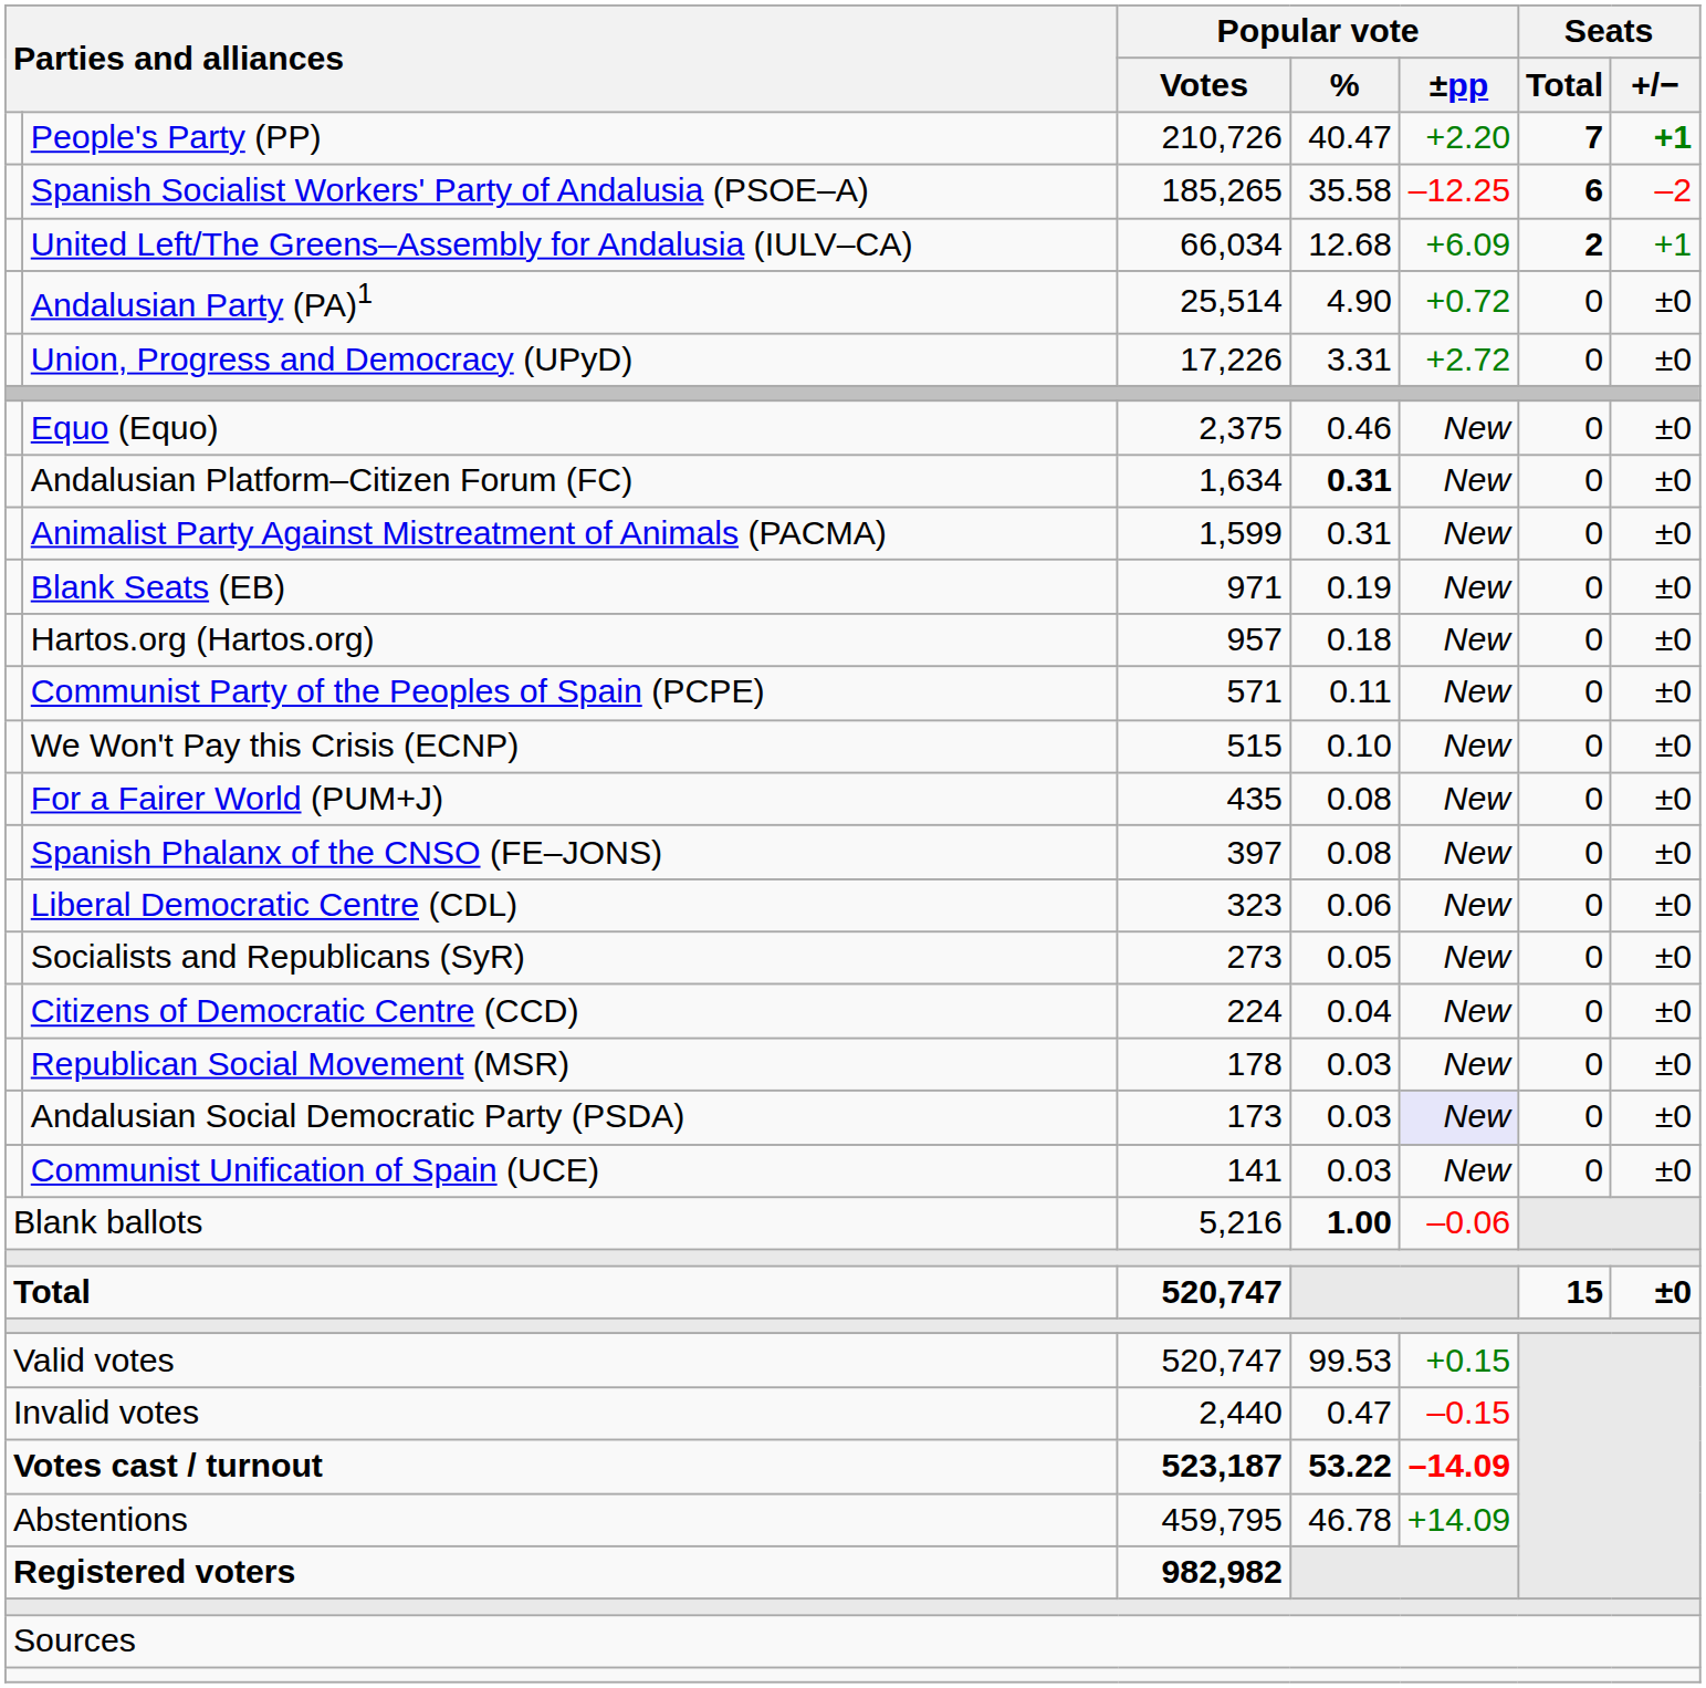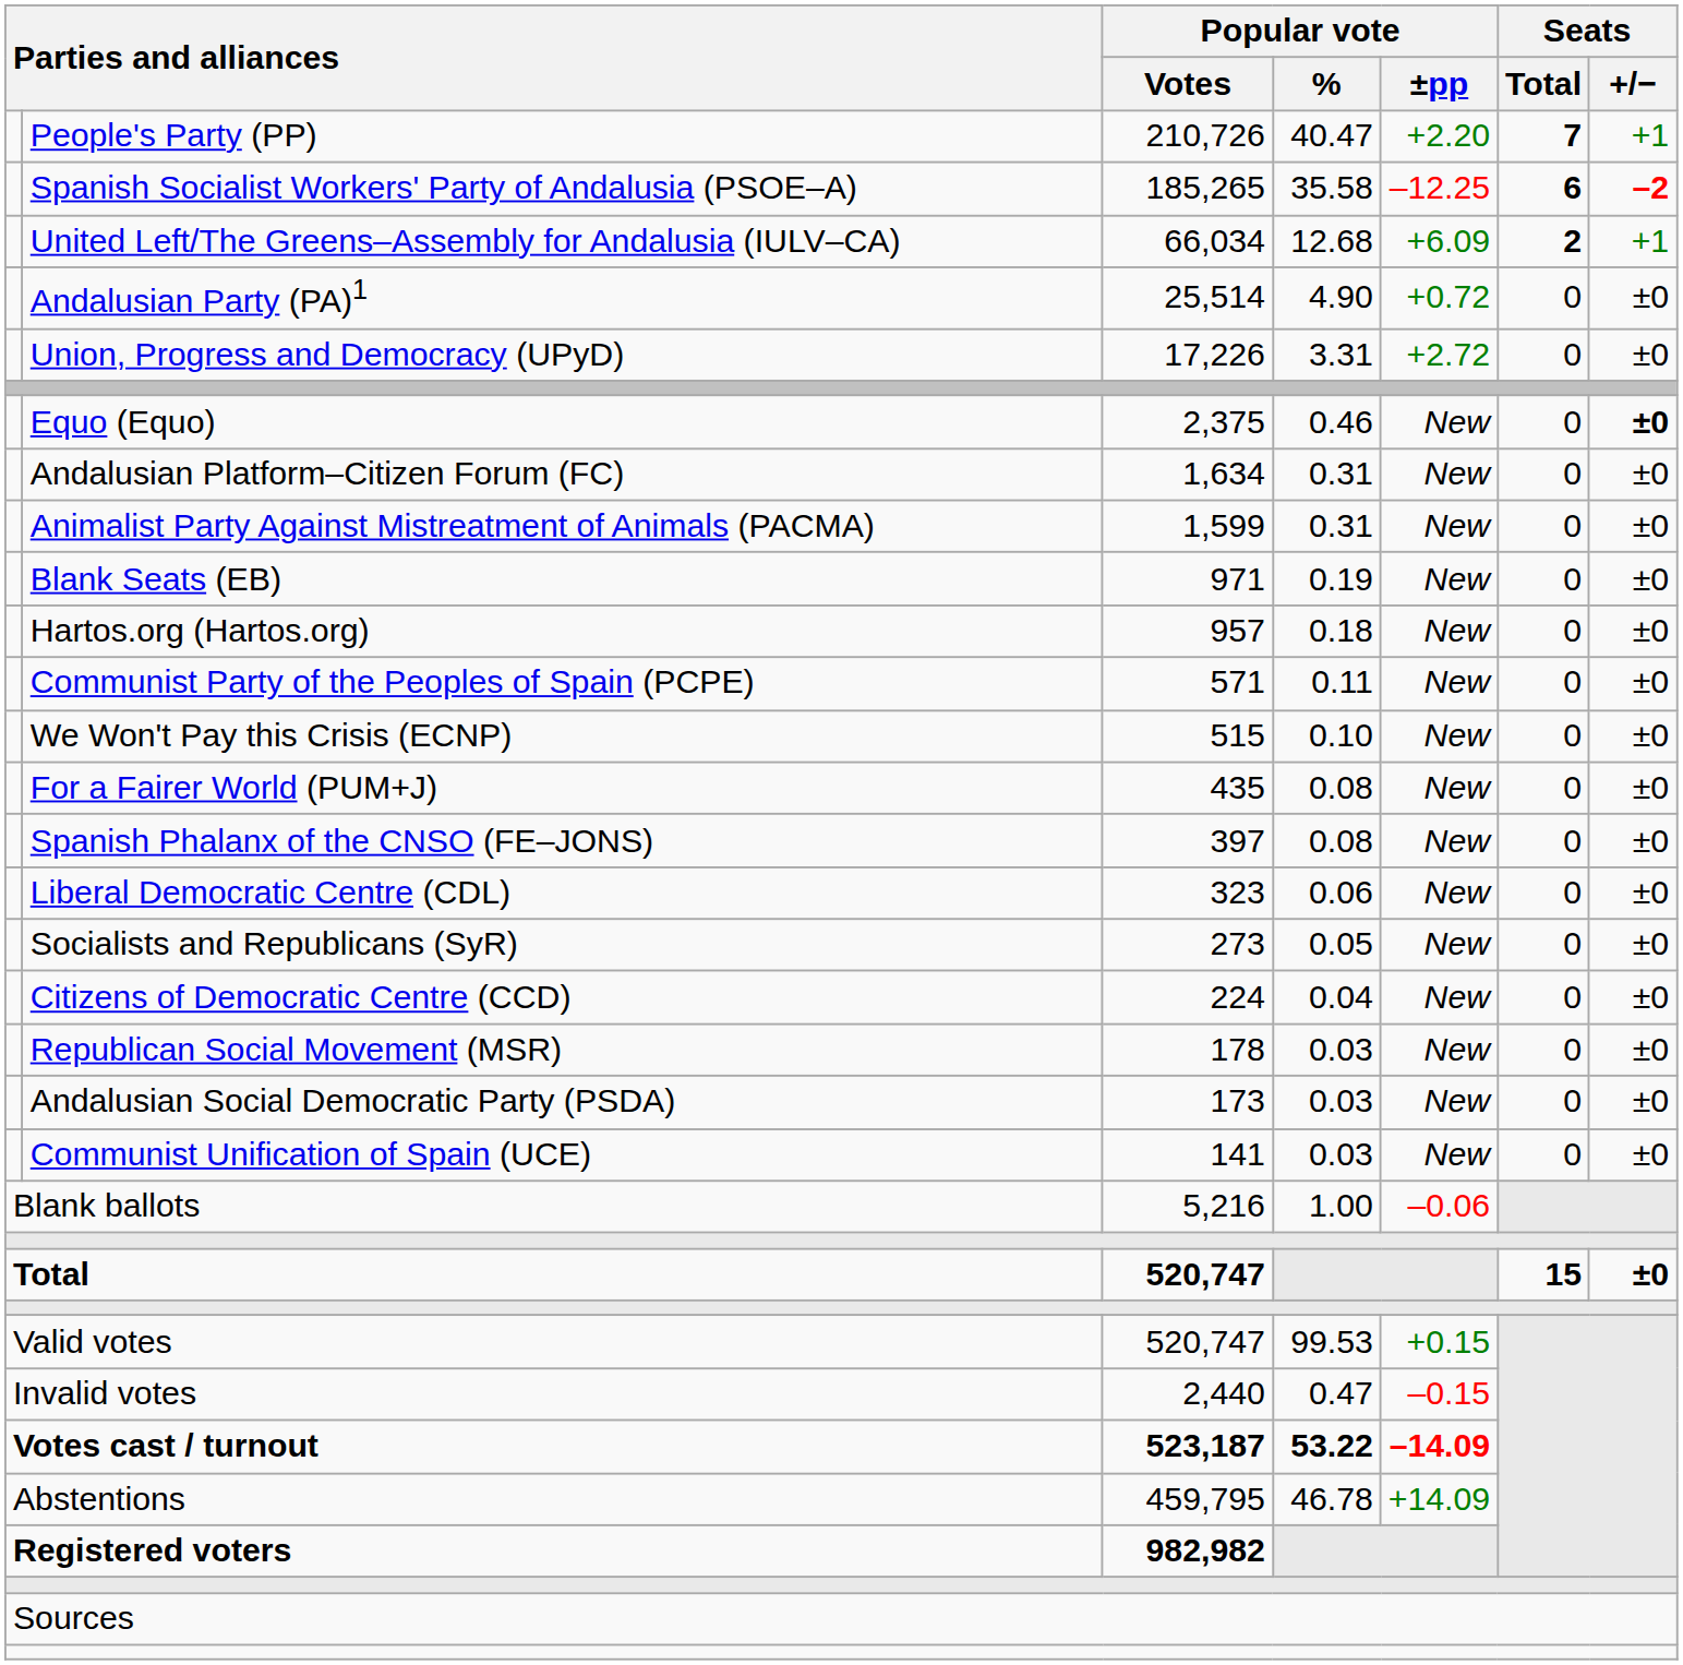People's Party (PP) | Seats / +/−: bold -> normal
Spanish Socialist Workers' Party of Andalusia (PSOE–A) | Seats / +/−: normal -> bold
Equo (Equo) | Seats / +/−: normal -> bold
Andalusian Platform–Citizen Forum (FC) | Popular vote / %: bold -> normal
Andalusian Social Democratic Party (PSDA) | Popular vote / ±pp: lavender background -> no background
Blank ballots | Popular vote / %: bold -> normal
